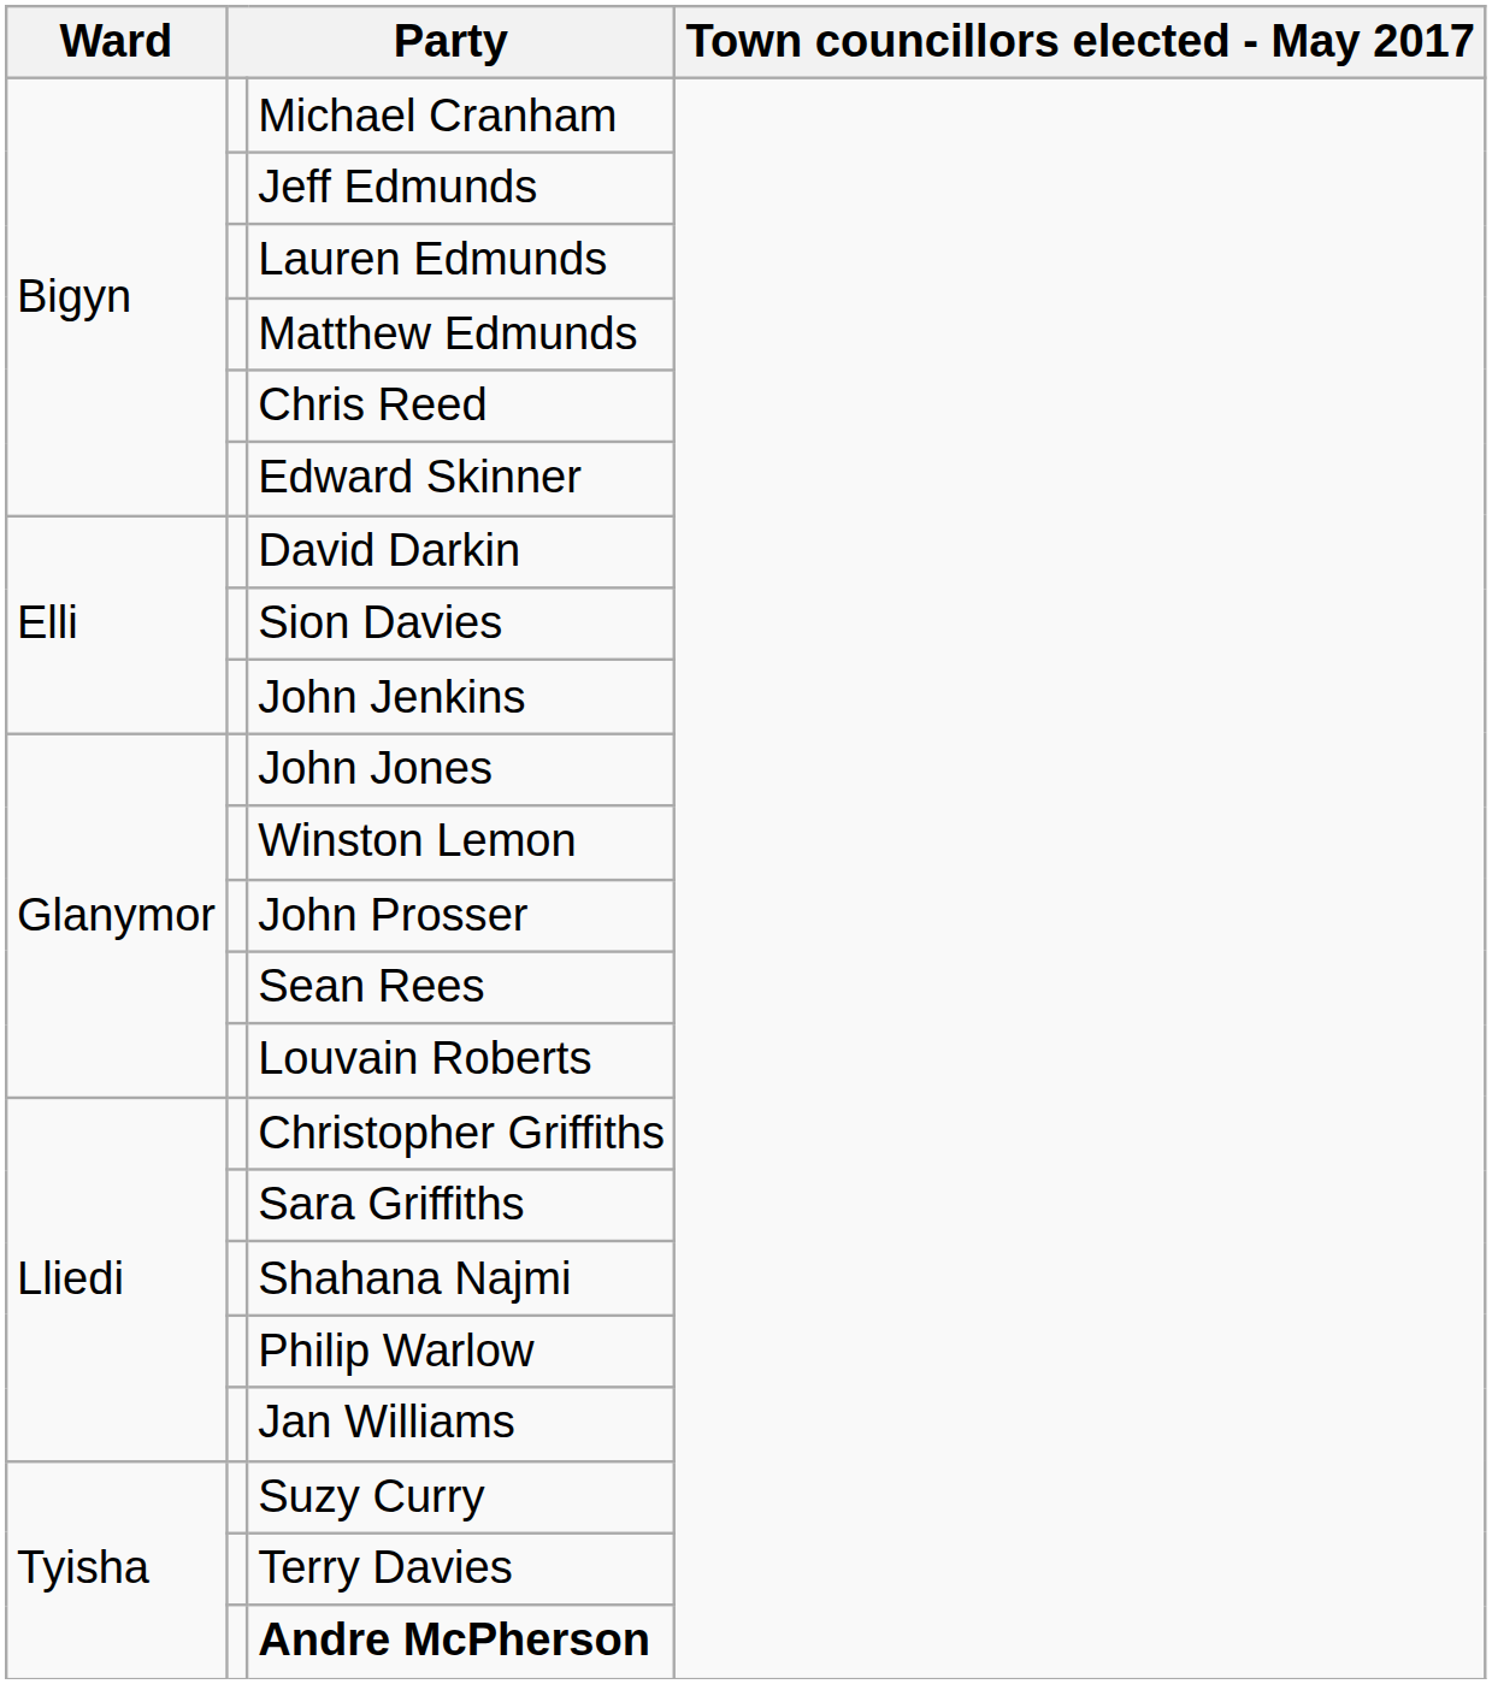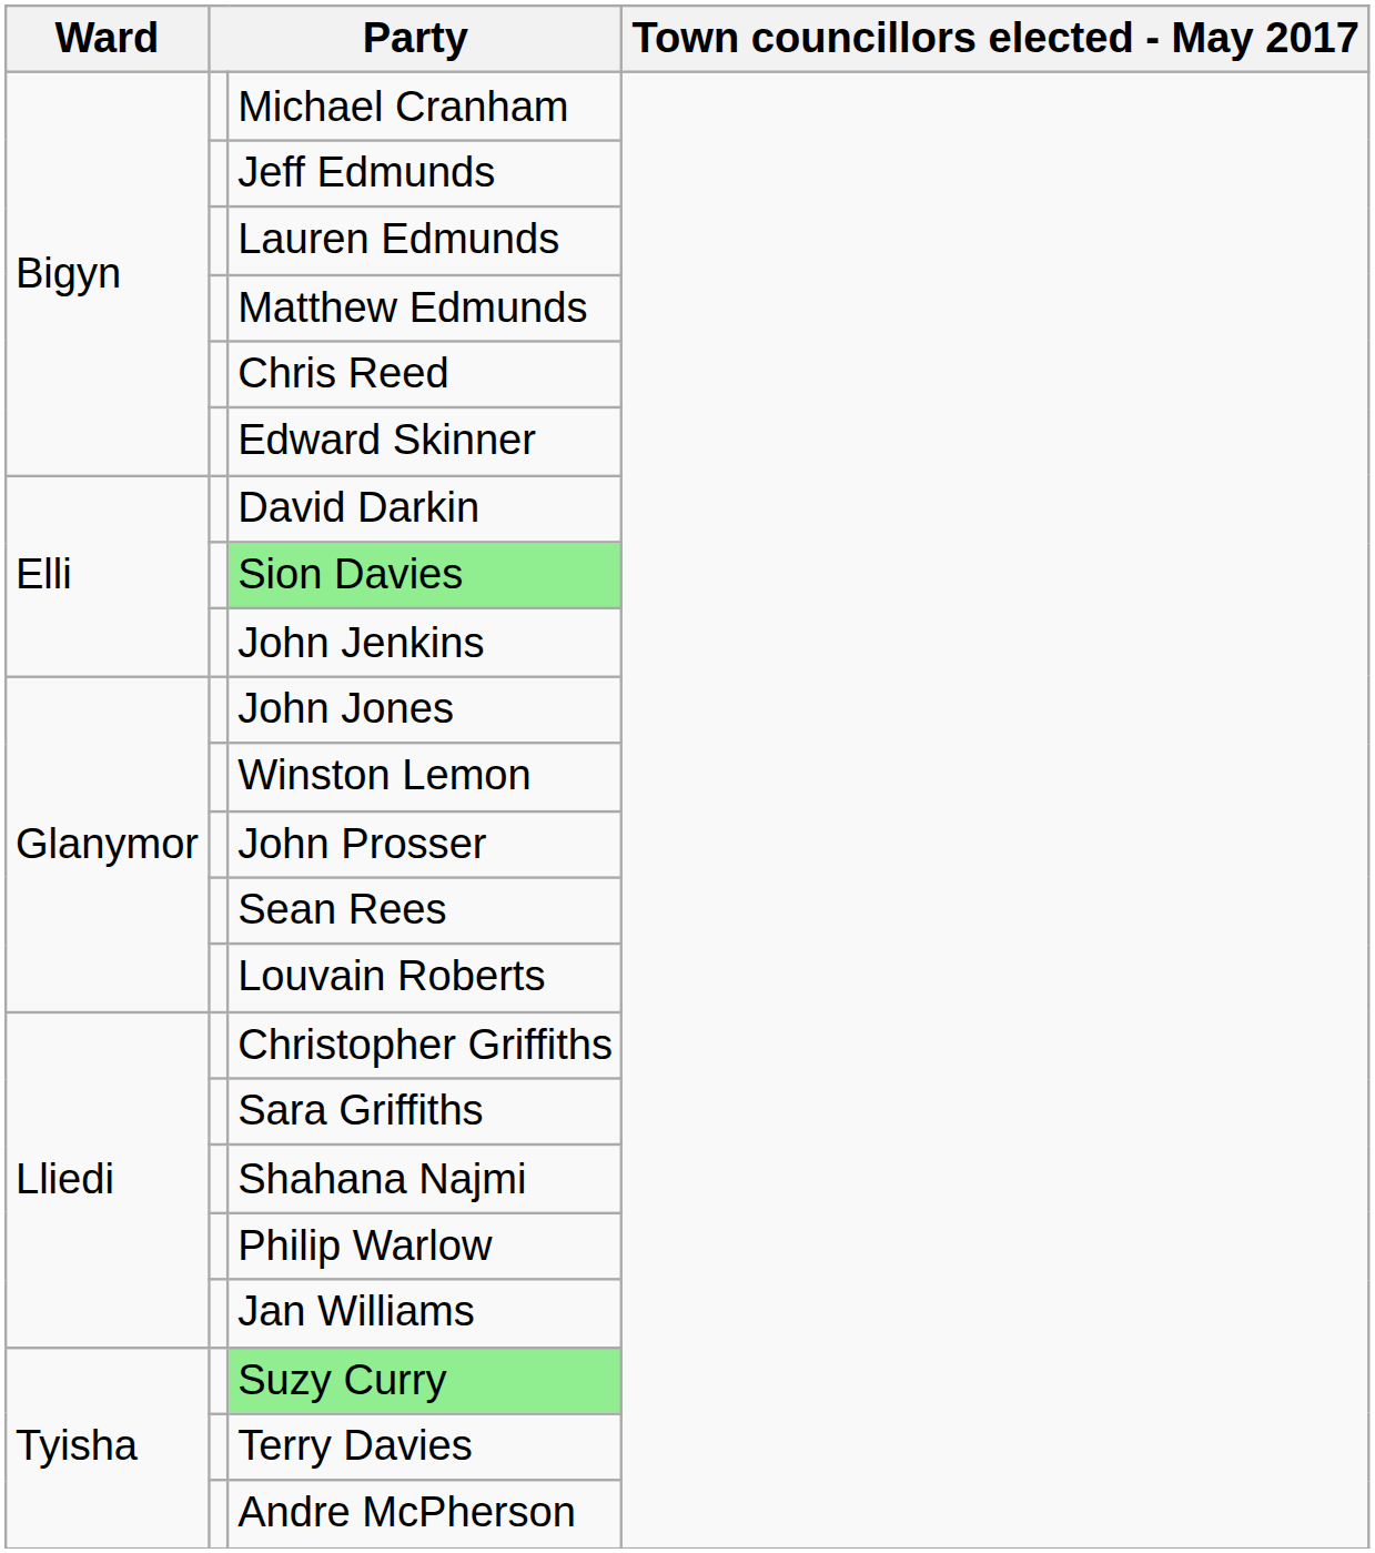Sion Davies | column 3: no background -> lightgreen background
Suzy Curry | column 3: no background -> lightgreen background
Andre McPherson | column 3: bold -> normal
